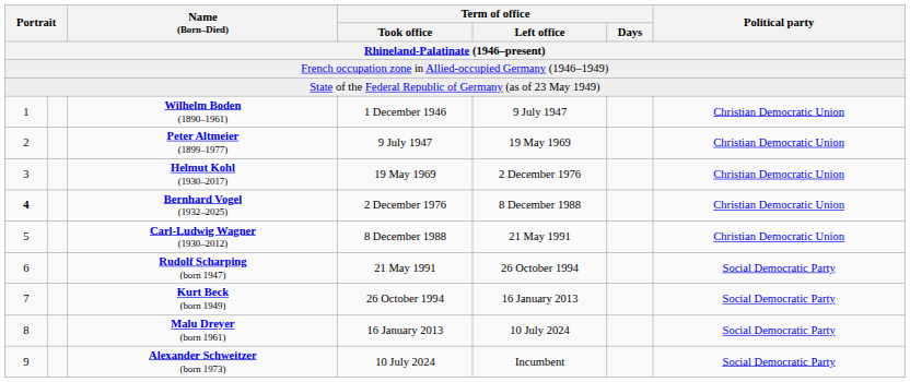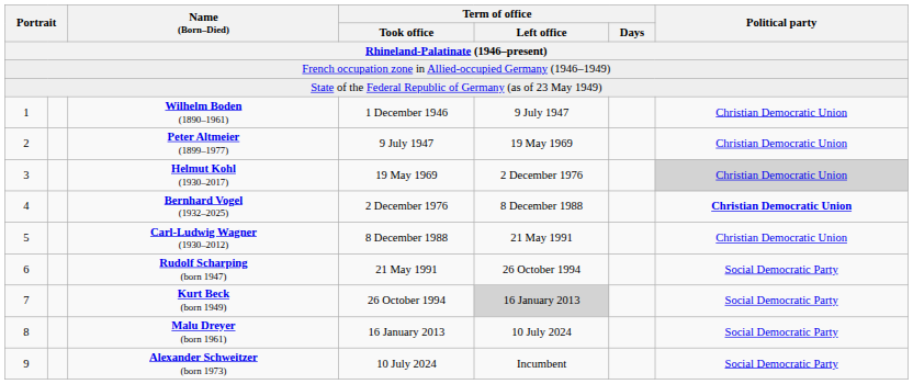Helmut Kohl (1930–2017) | Political party / Rhineland-Palatinate (1946–present): no background -> lightgrey background
Bernhard Vogel (1932–2025) | column 1: bold -> normal
Bernhard Vogel (1932–2025) | Political party / Rhineland-Palatinate (1946–present): normal -> bold
Kurt Beck (born 1949) | column 5: no background -> lightgrey background
